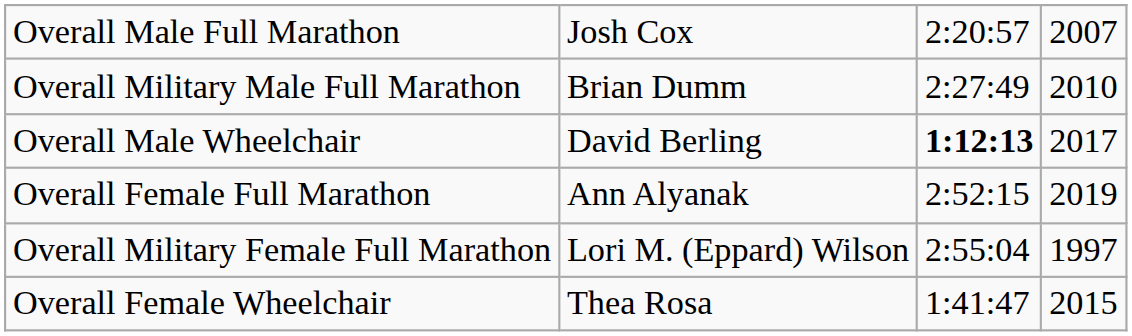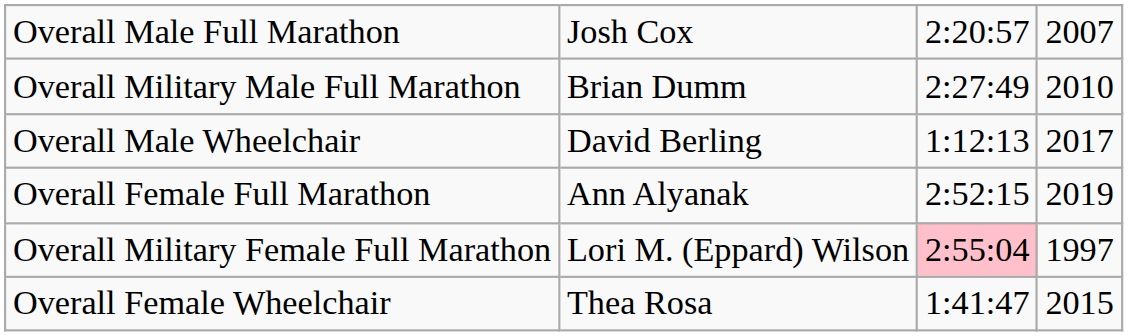row 3 | column 3: bold -> normal
row 5 | column 3: no background -> pink background
